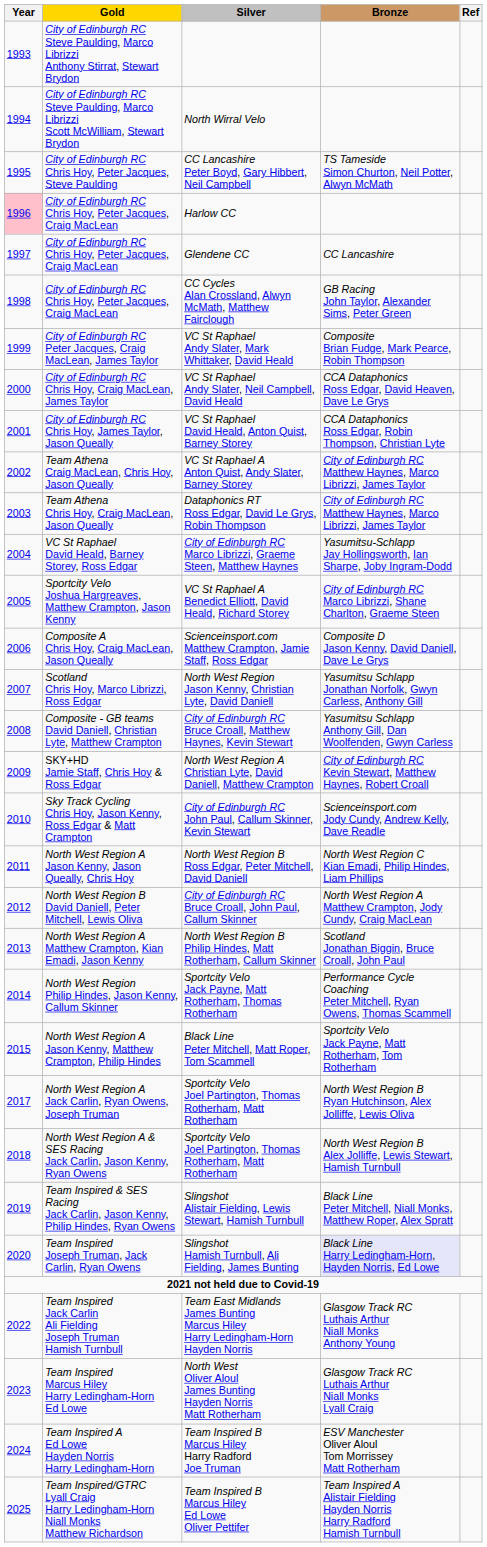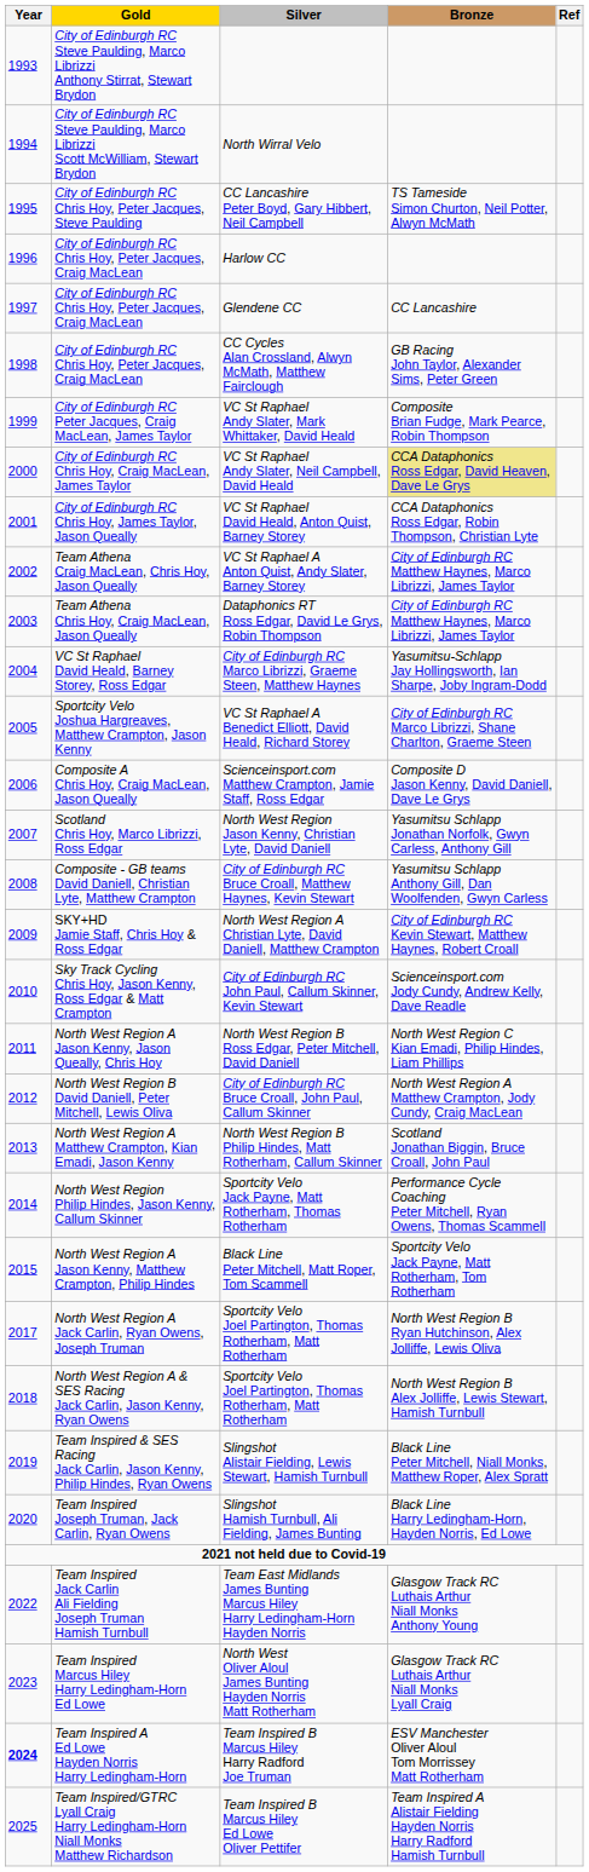Harlow CC | Year: pink background -> no background
VC St Raphael Andy Slater, Neil Campbell, David Heald | Bronze: no background -> khaki background
Slingshot Hamish Turnbull, Ali Fielding, James Bunting | Bronze: lavender background -> no background
Team Inspired B Marcus Hiley Harry Radford Joe Truman | Year: normal -> bold
